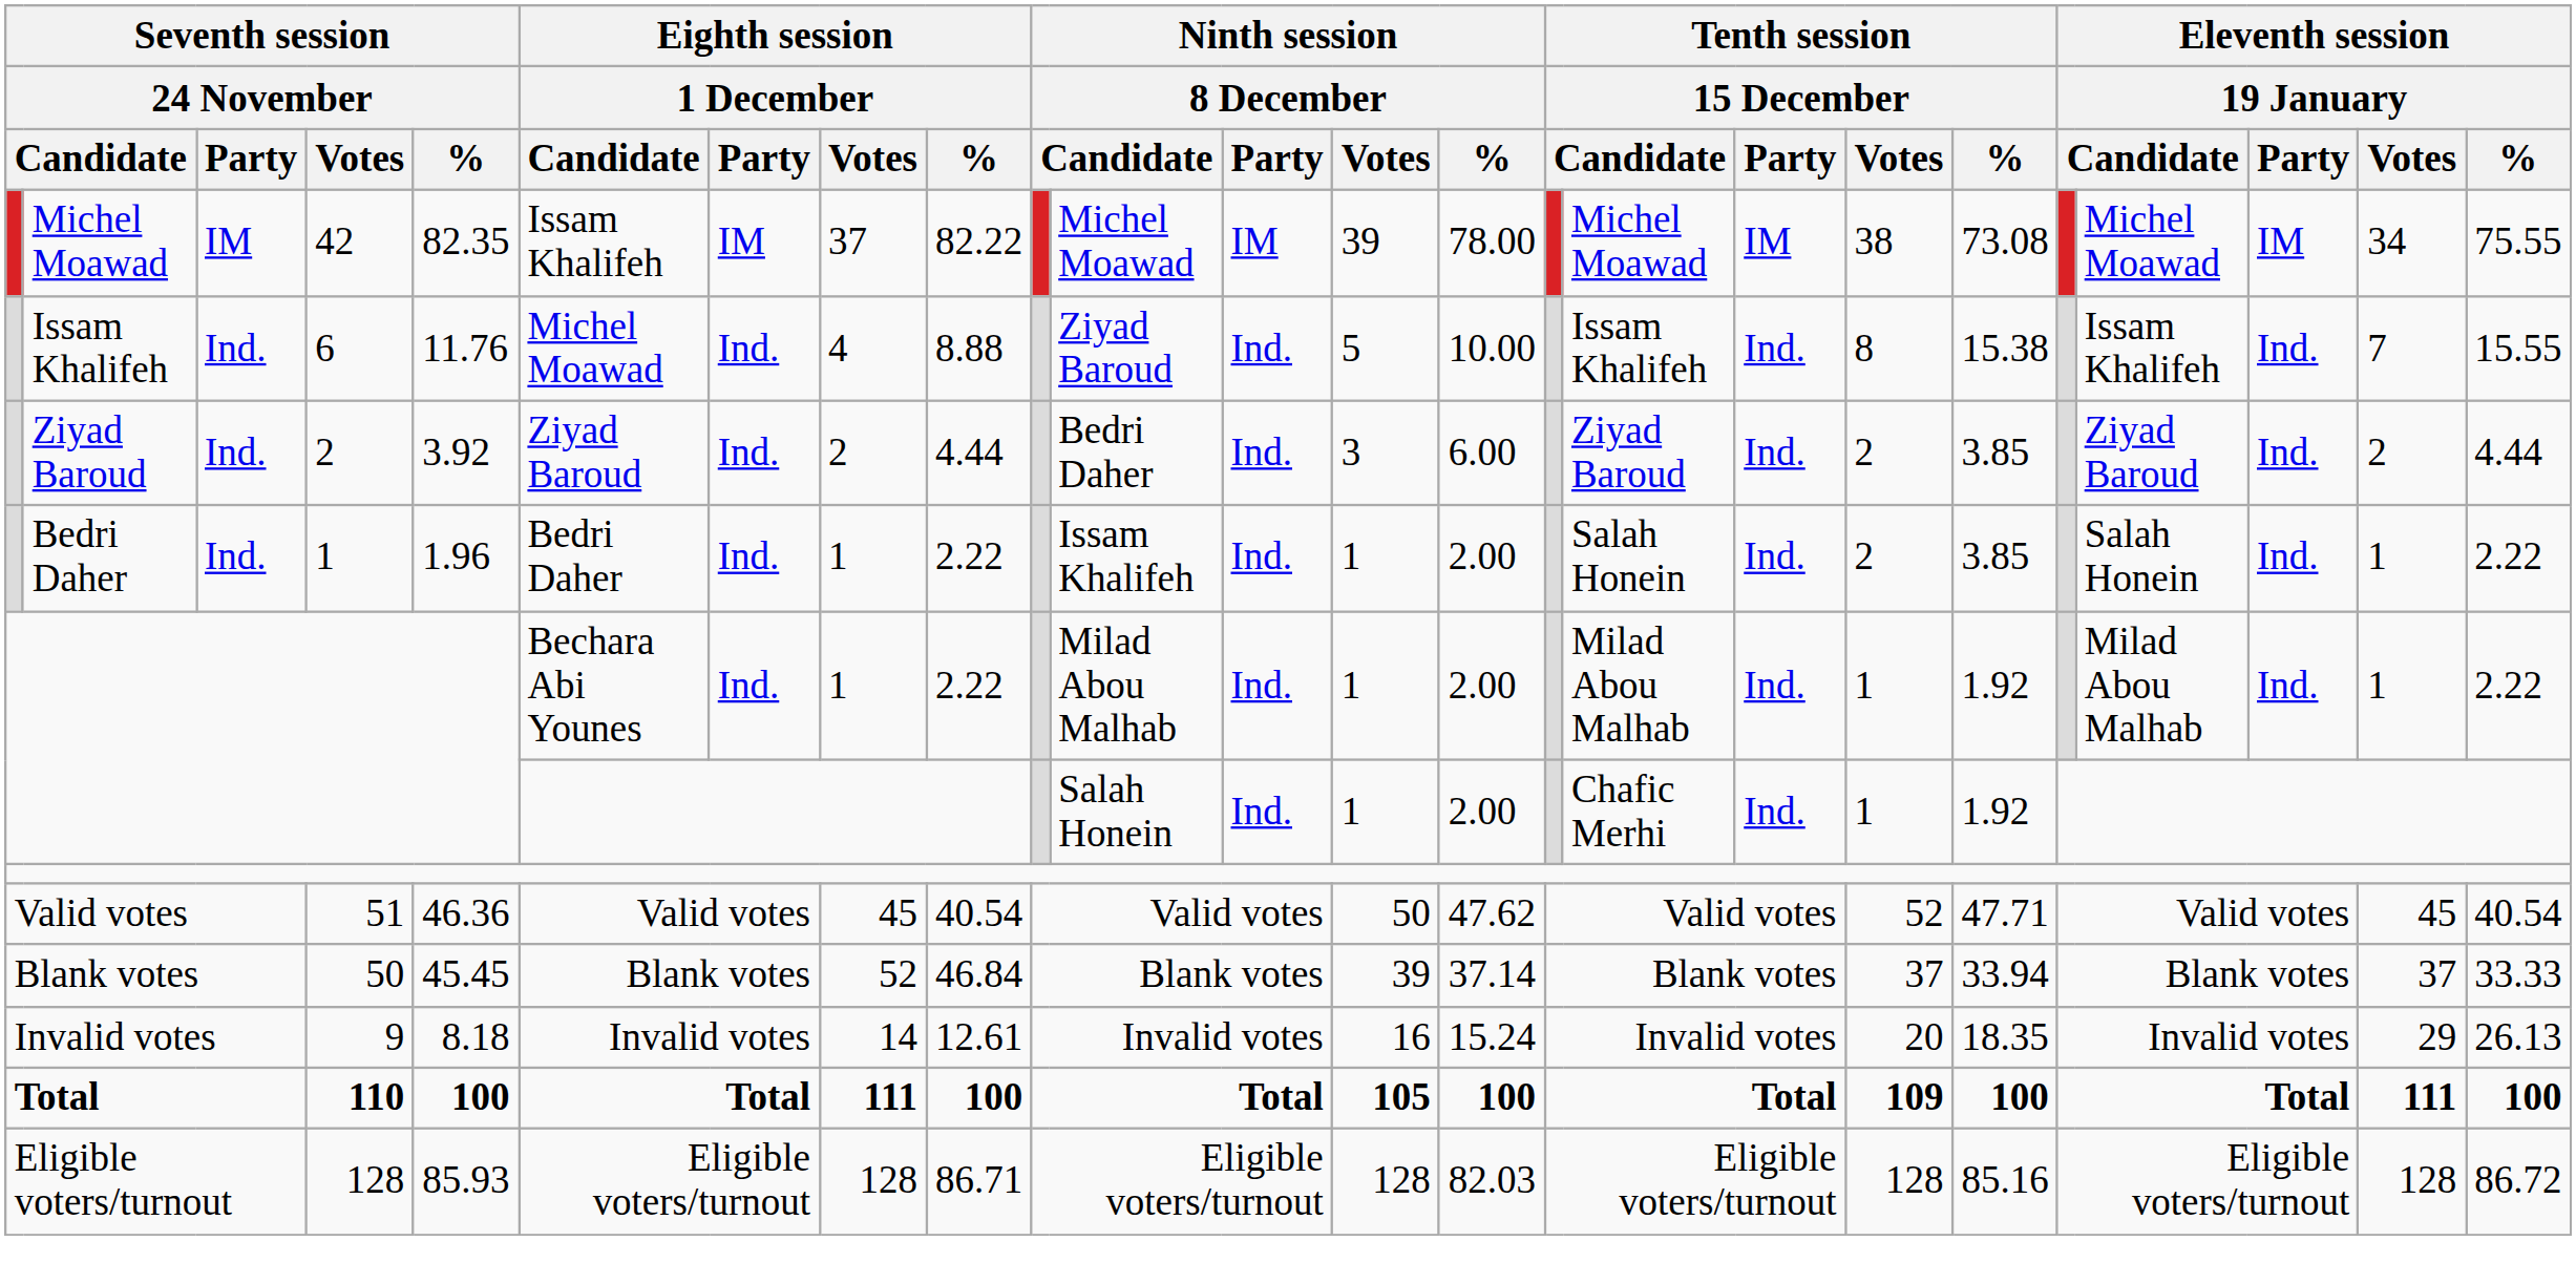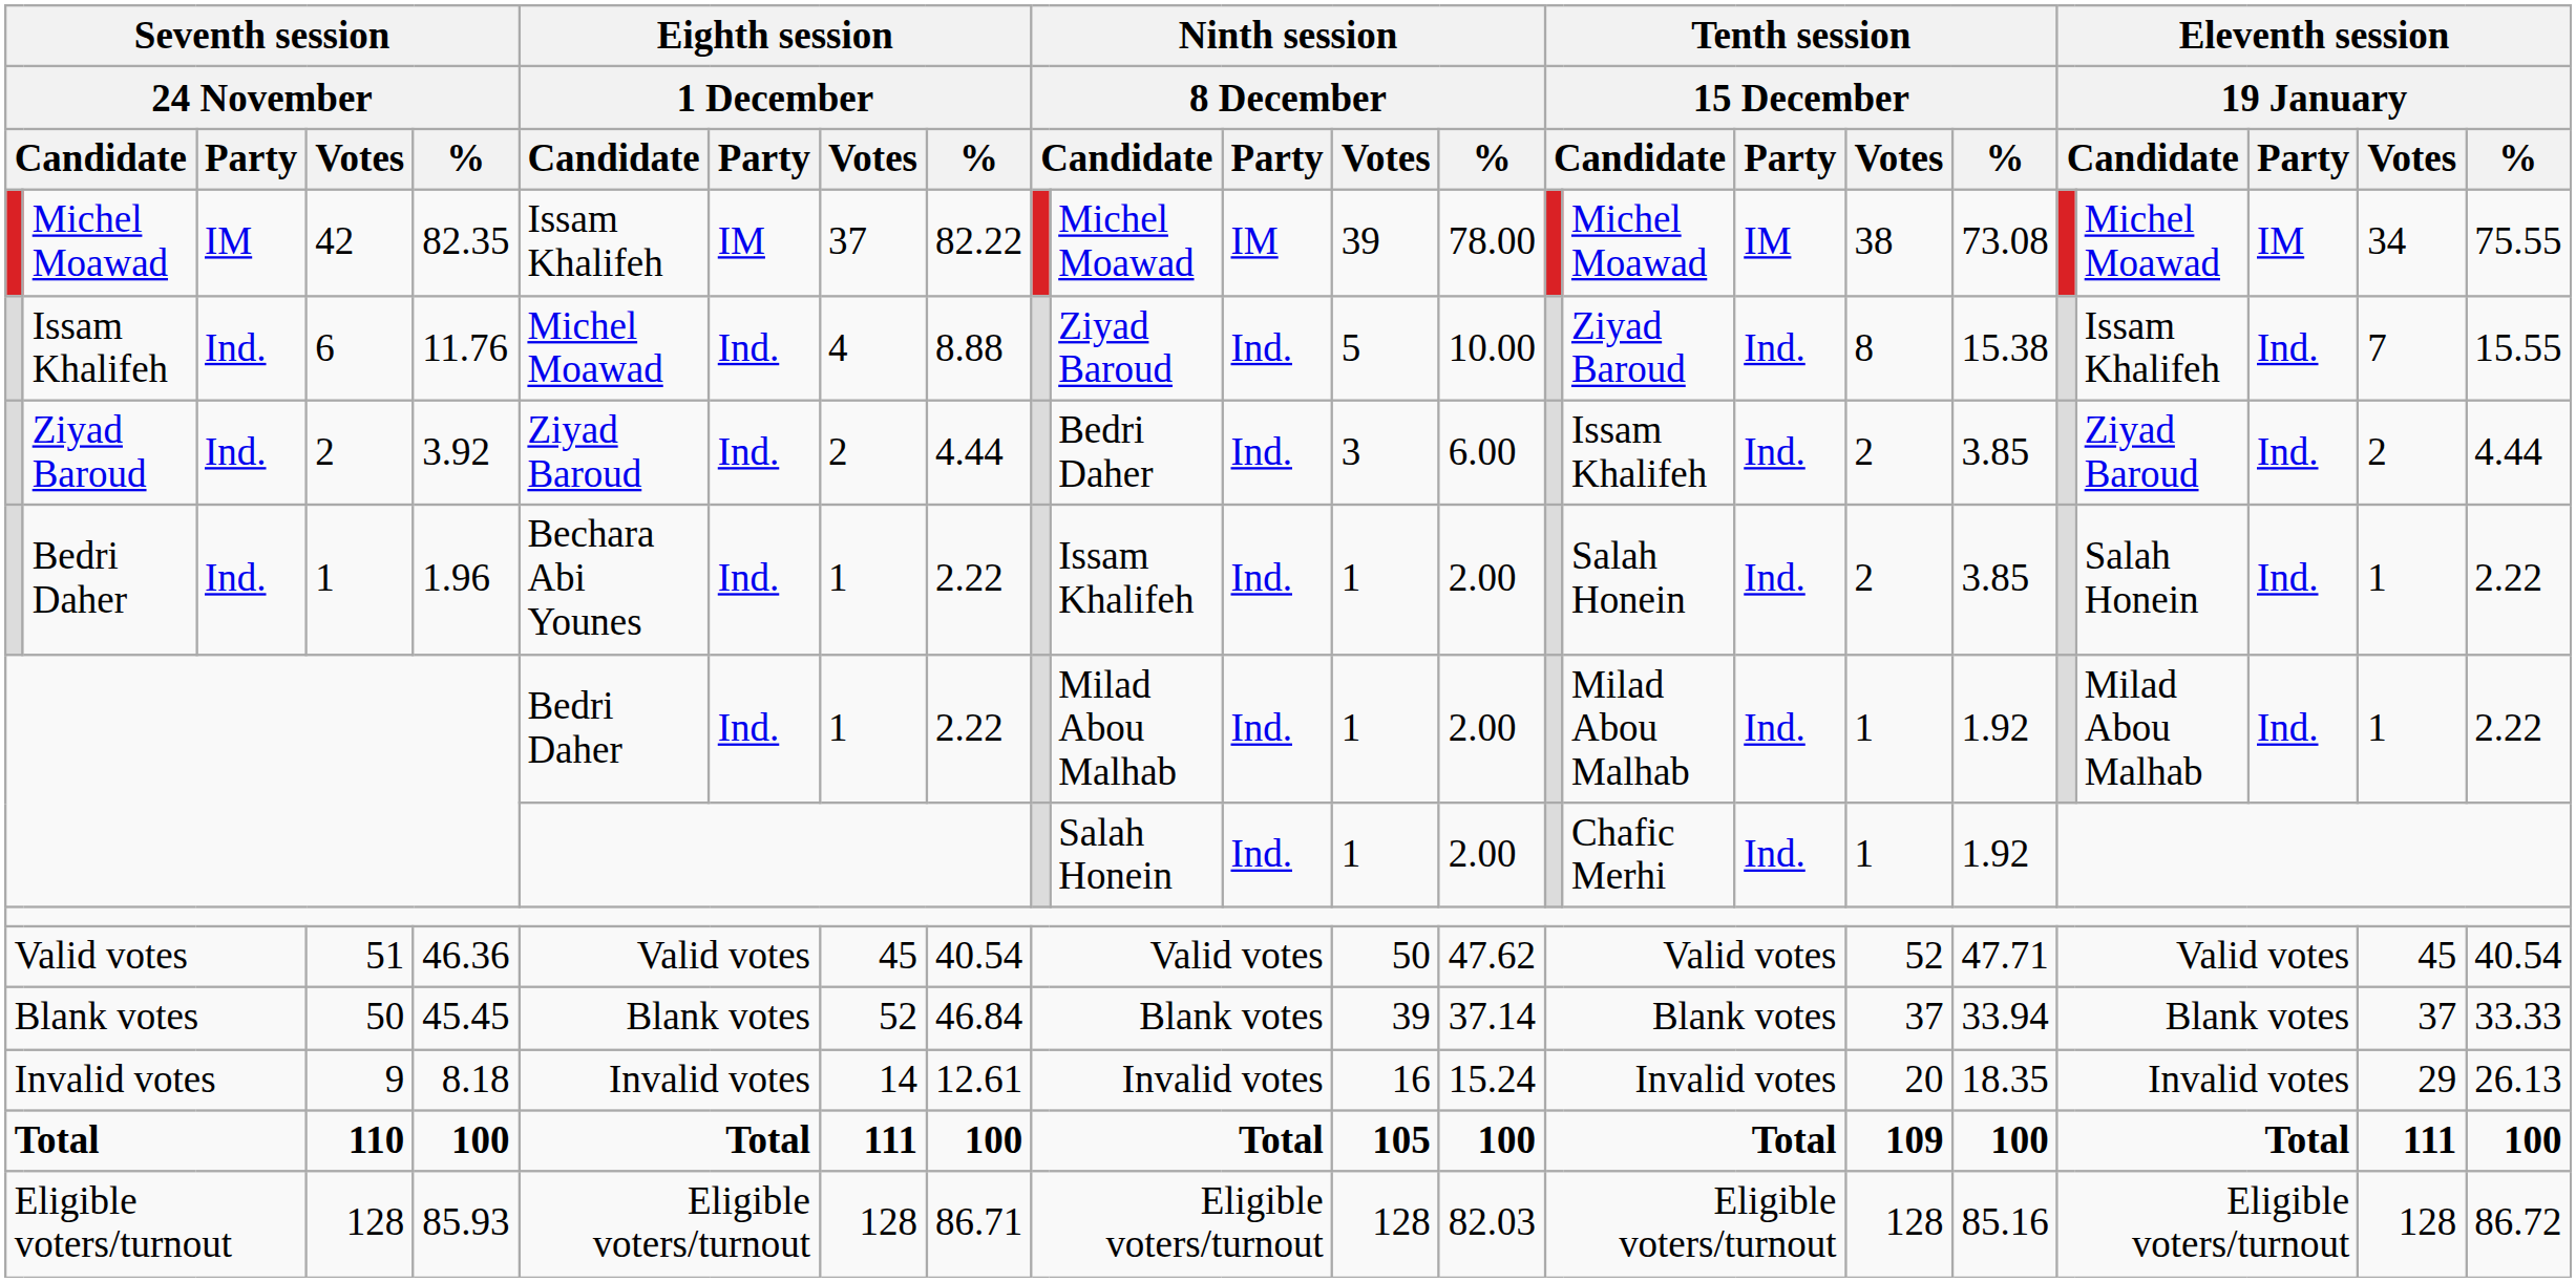row 5 | column 16: Issam Khalifeh -> Ziyad Baroud
row 6 | column 16: Ziyad Baroud -> Issam Khalifeh
row 7 | Eighth session / 1 December / Candidate: Bedri Daher -> Bechara Abi Younes
row 8 | Eighth session / 1 December / Candidate: Bechara Abi Younes -> Bedri Daher
